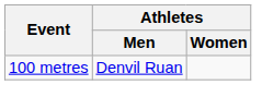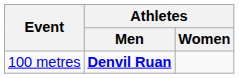100 metres | Athletes / Men: normal -> bold
